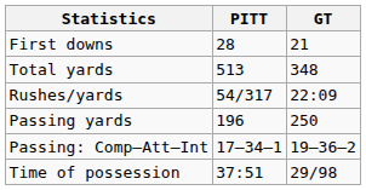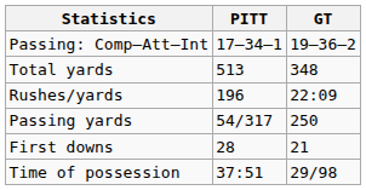rows swapped: First downs <-> Passing: Comp–Att–Int
Rushes/yards | PITT: 54/317 -> 196
Passing yards | PITT: 196 -> 54/317
